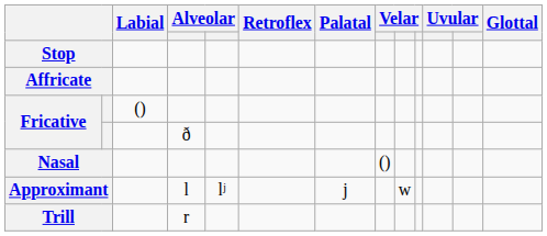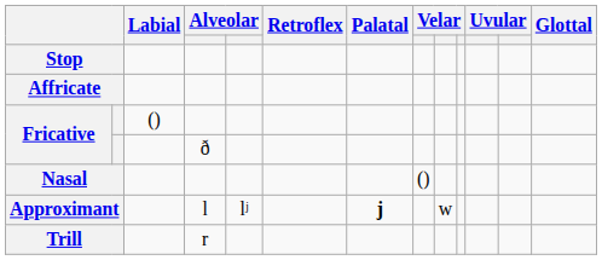Approximant | Palatal: normal -> bold
